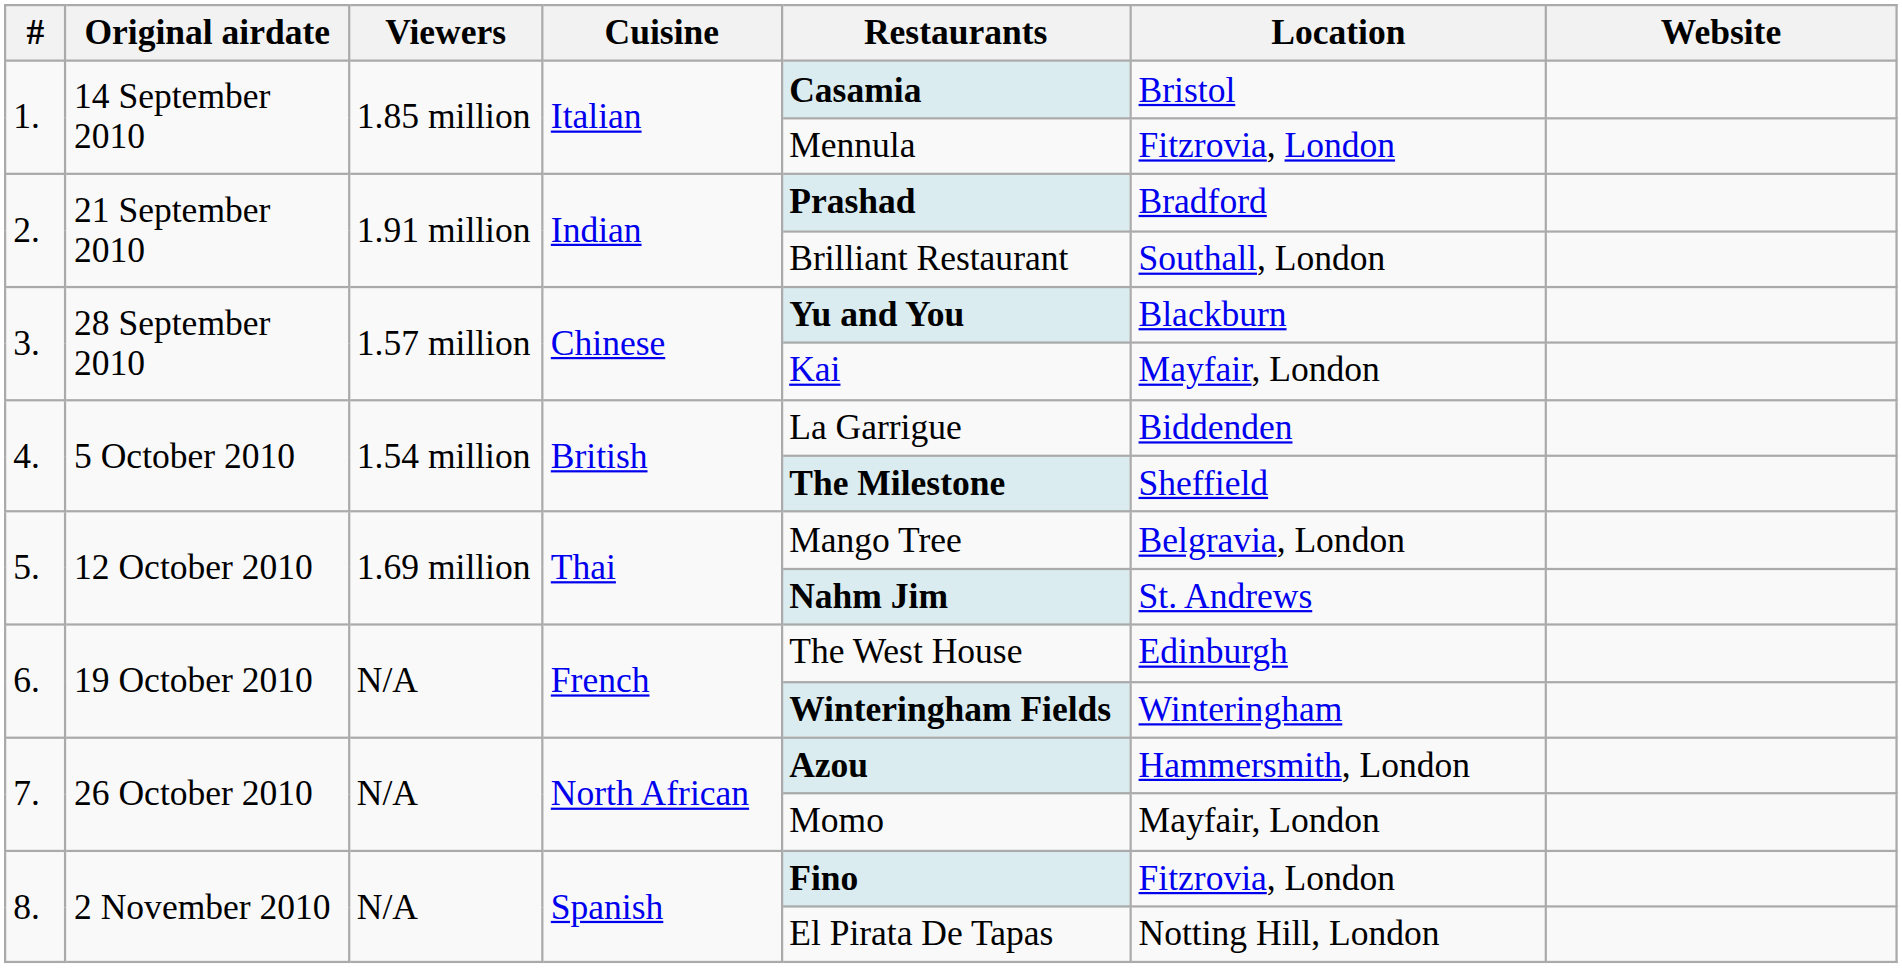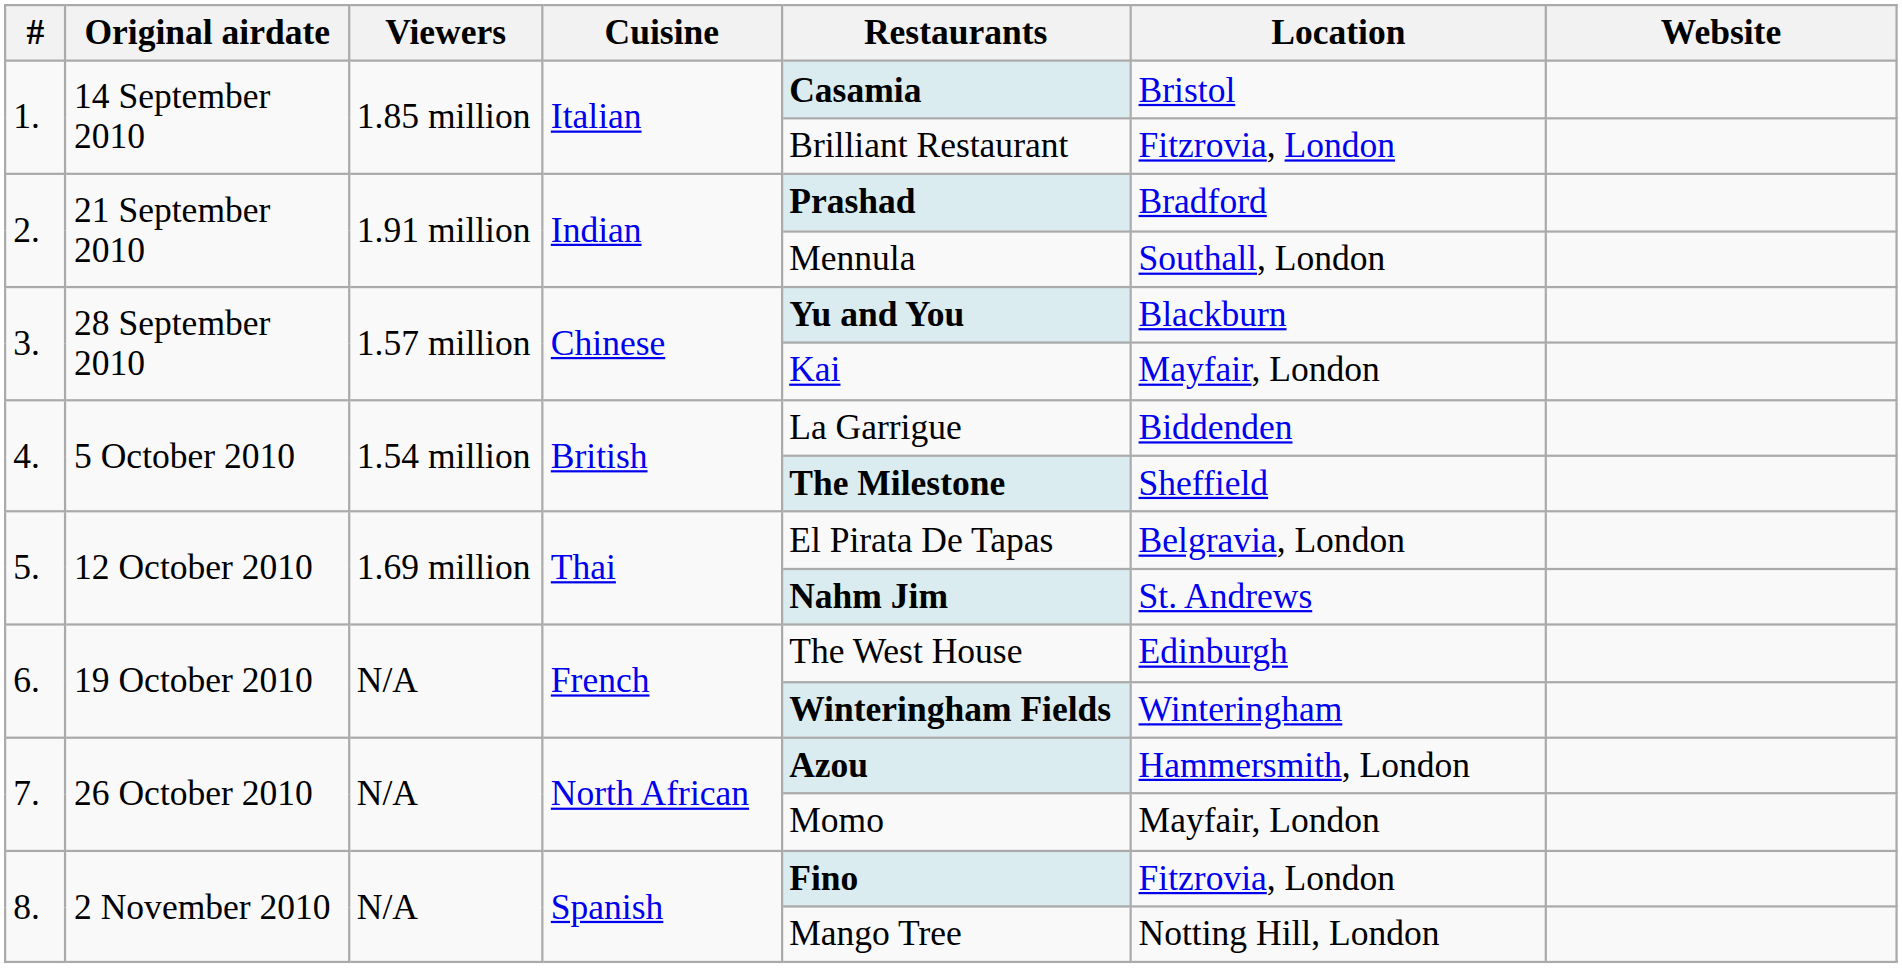row 3 | Restaurants: Mennula -> Brilliant Restaurant
row 5 | Restaurants: Brilliant Restaurant -> Mennula
row 10 | Restaurants: Mango Tree -> El Pirata De Tapas
row 17 | Restaurants: El Pirata De Tapas -> Mango Tree
